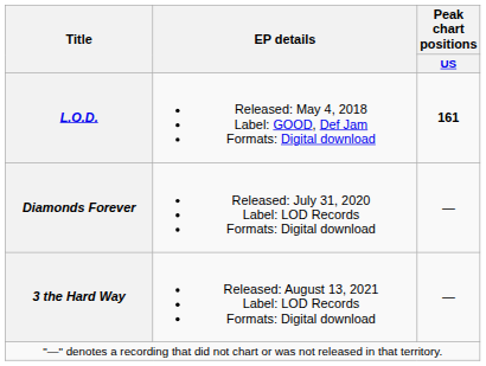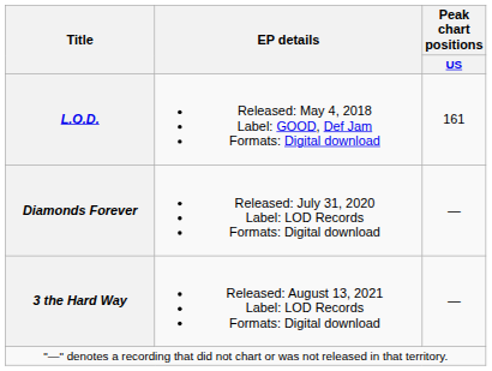L.O.D. | Peak chart positions / US: bold -> normal
